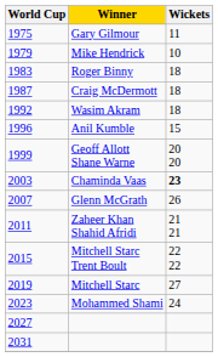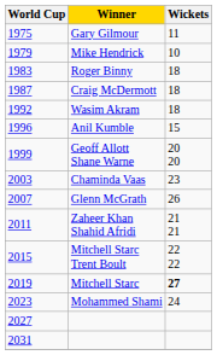Chaminda Vaas | Wickets: bold -> normal
Mitchell Starc | Wickets: normal -> bold
